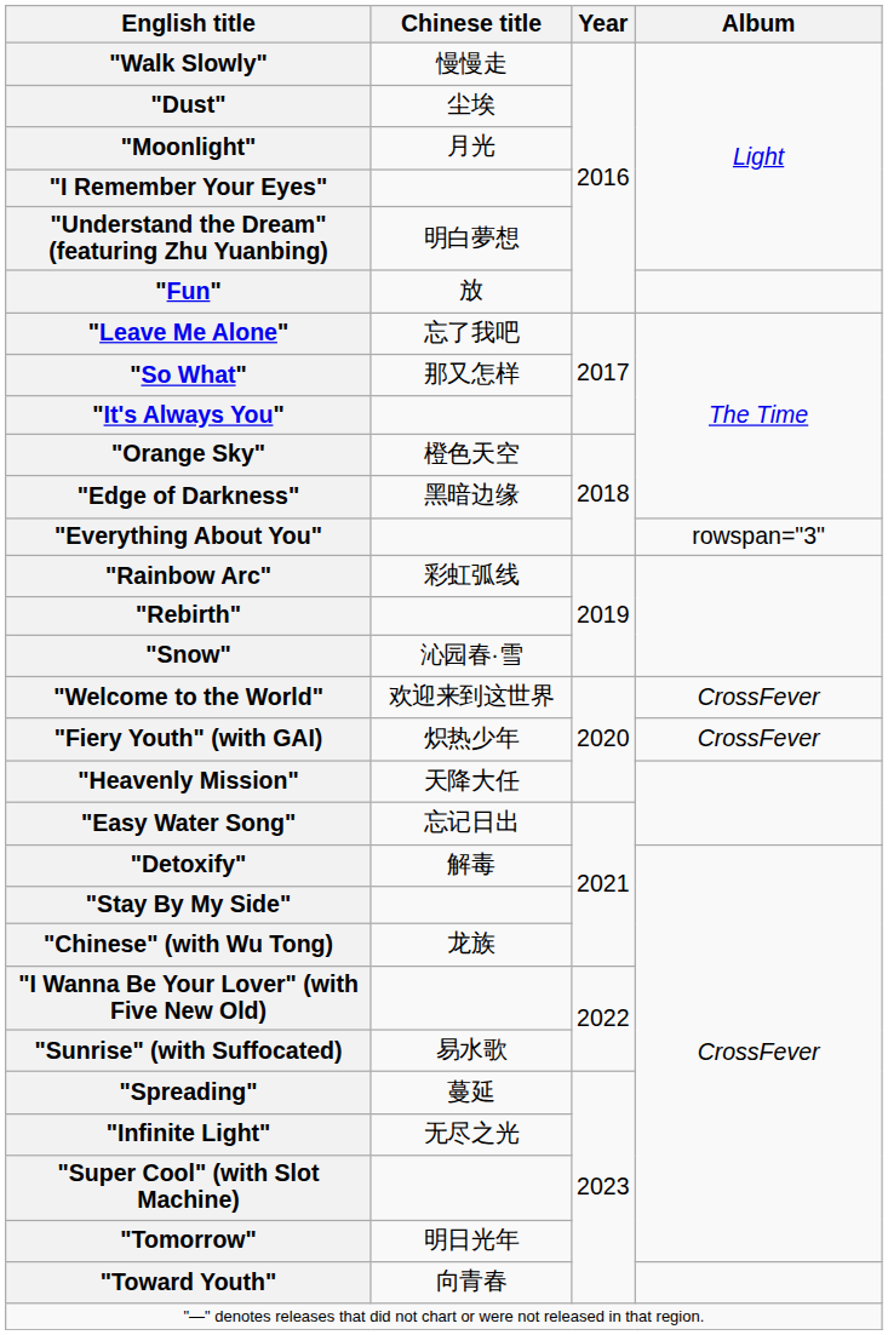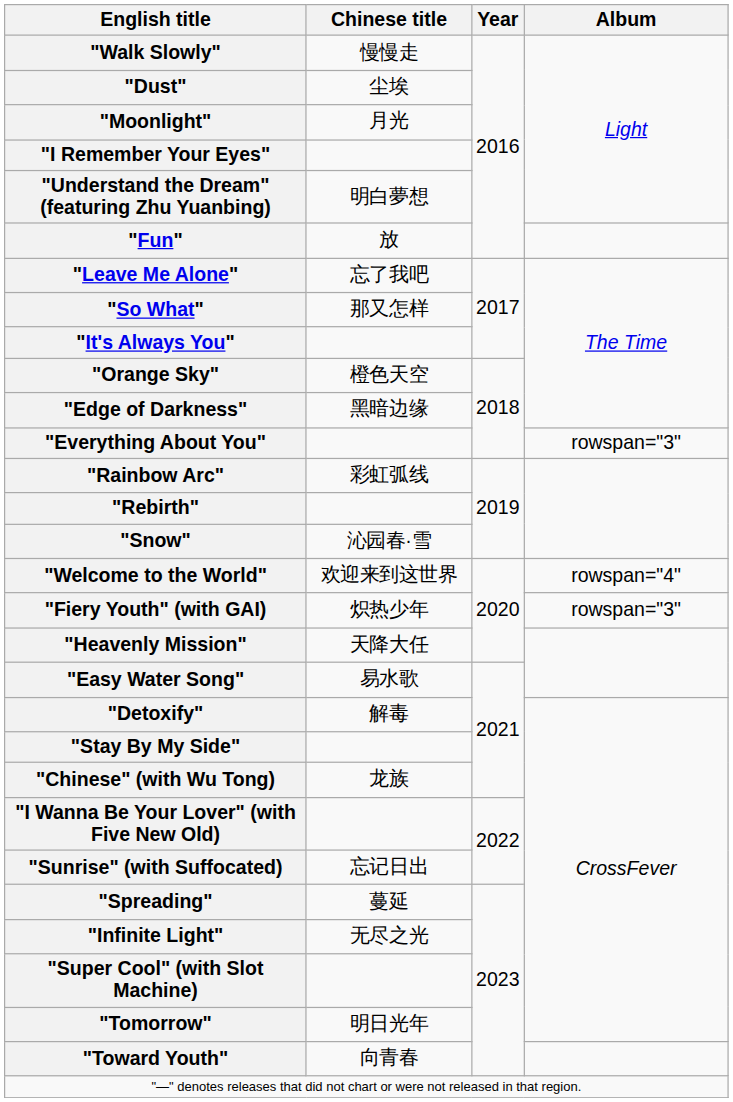"Welcome to the World" | Album: CrossFever -> rowspan="4"
"Fiery Youth" (with GAI) | Album: CrossFever -> rowspan="3"
"Easy Water Song" | Chinese title: 忘记日出 -> 易水歌
"Sunrise" (with Suffocated) | Chinese title: 易水歌 -> 忘记日出
